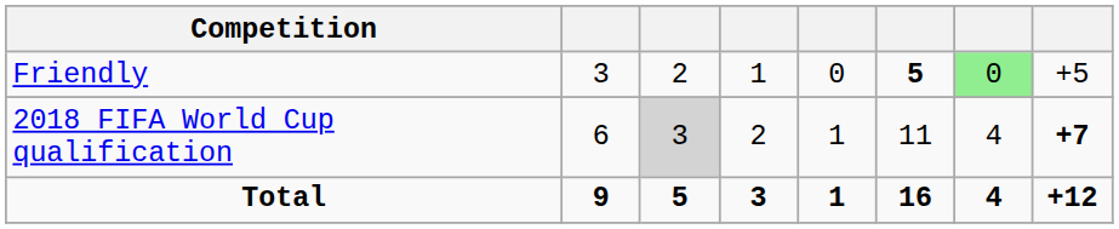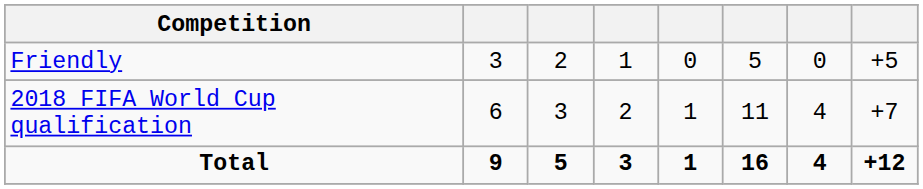Friendly | column 6: bold -> normal
Friendly | column 7: lightgreen background -> no background
2018 FIFA World Cup qualification | column 3: lightgrey background -> no background
2018 FIFA World Cup qualification | column 8: bold -> normal
